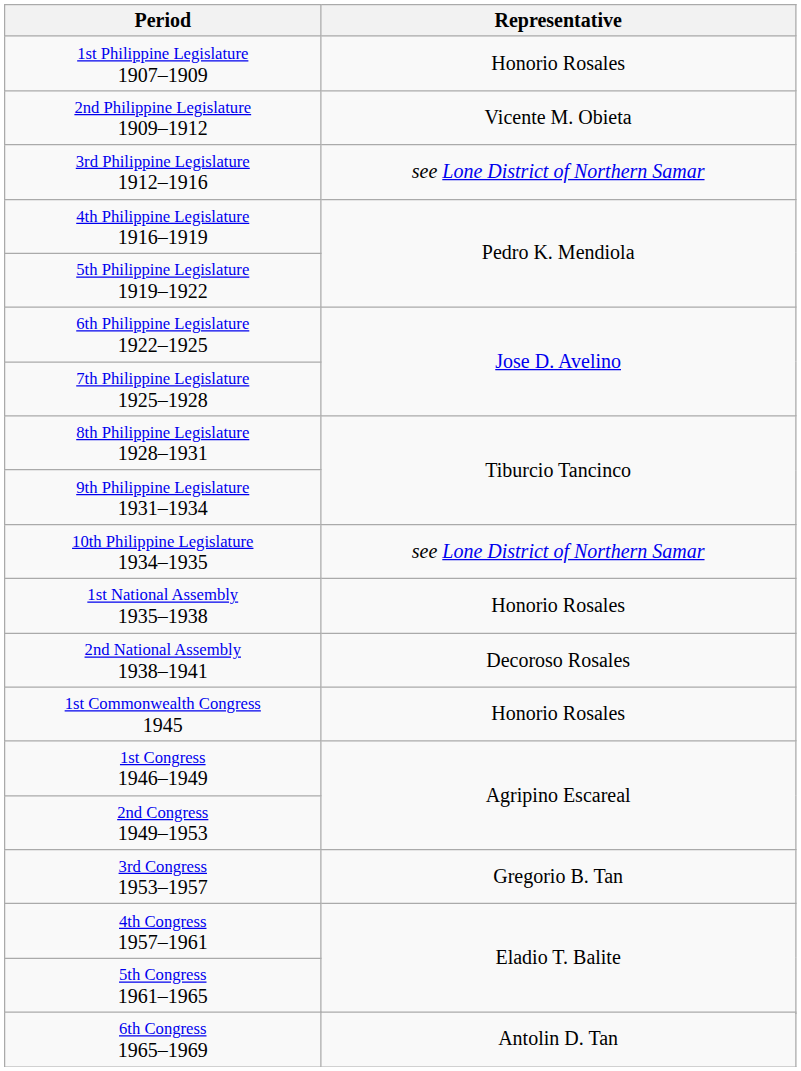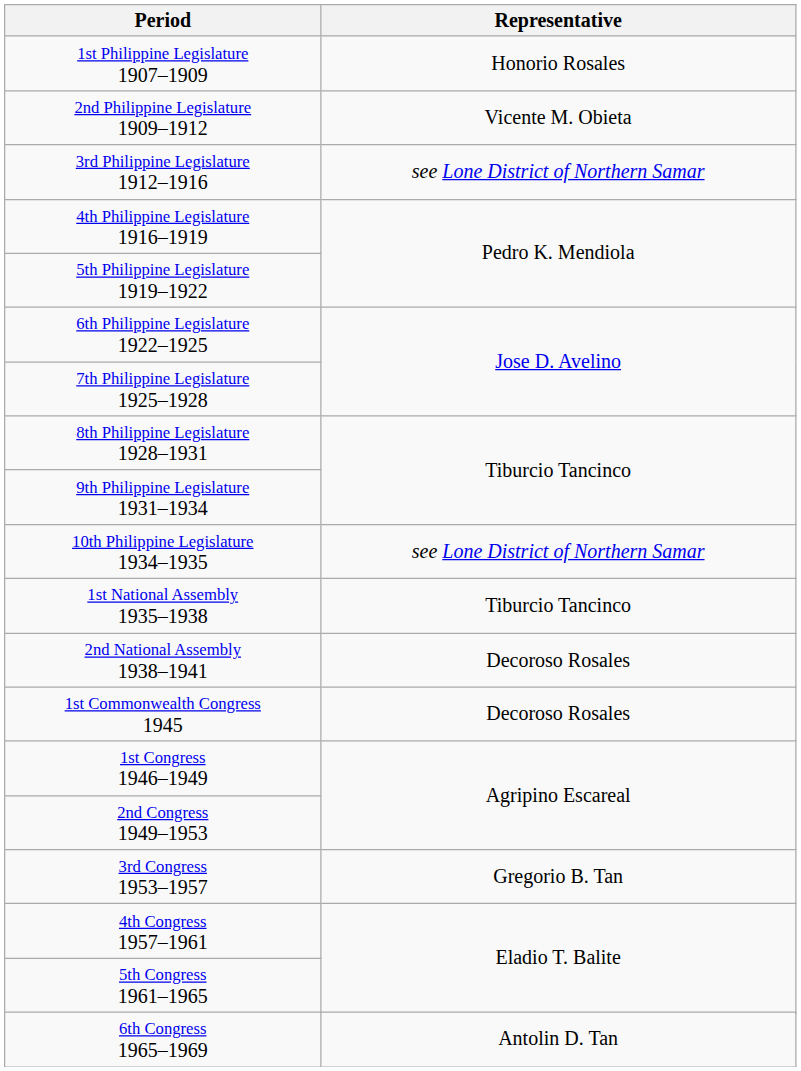row 12 | Representative: Honorio Rosales -> Tiburcio Tancinco
row 14 | Representative: Honorio Rosales -> Decoroso Rosales
